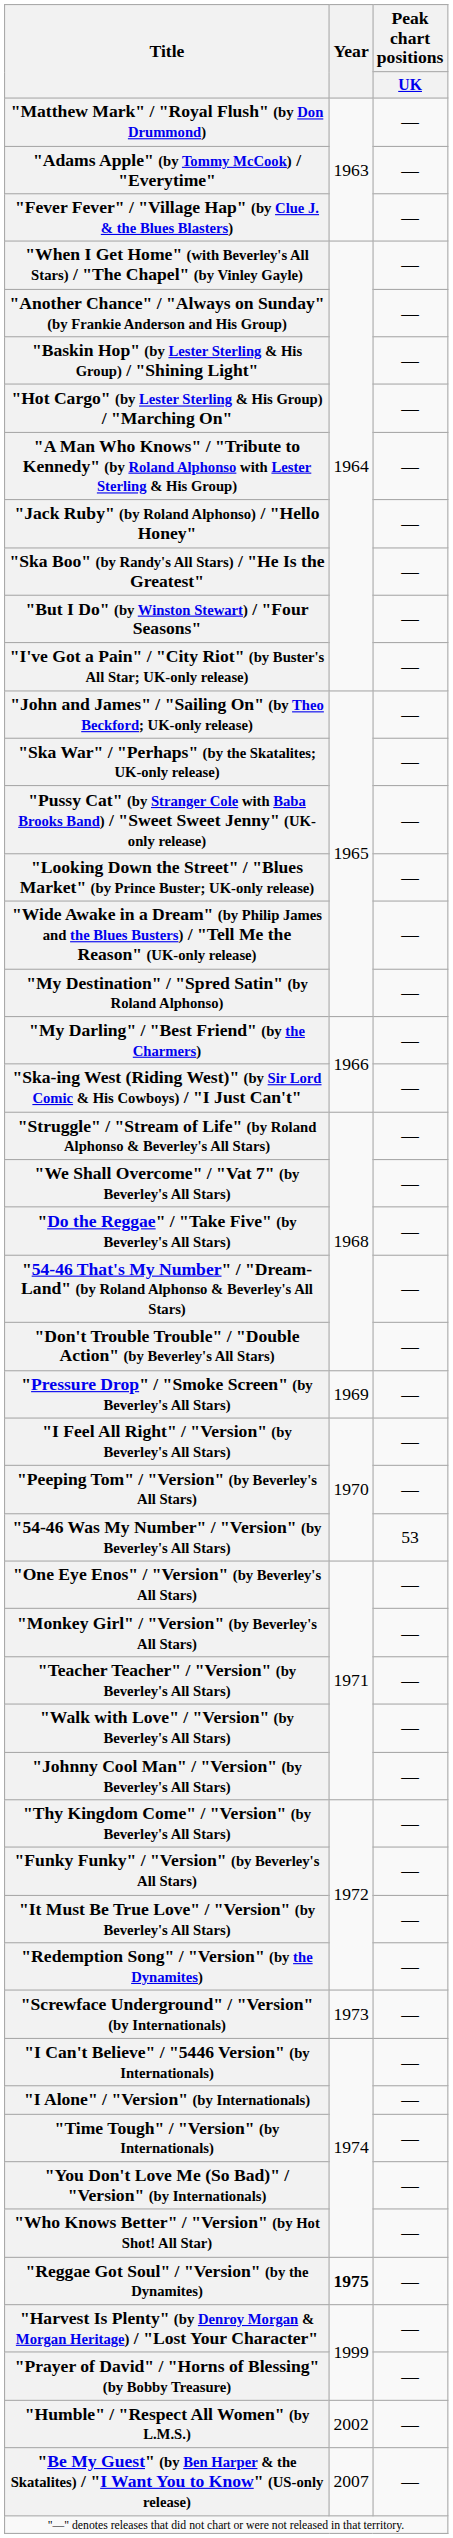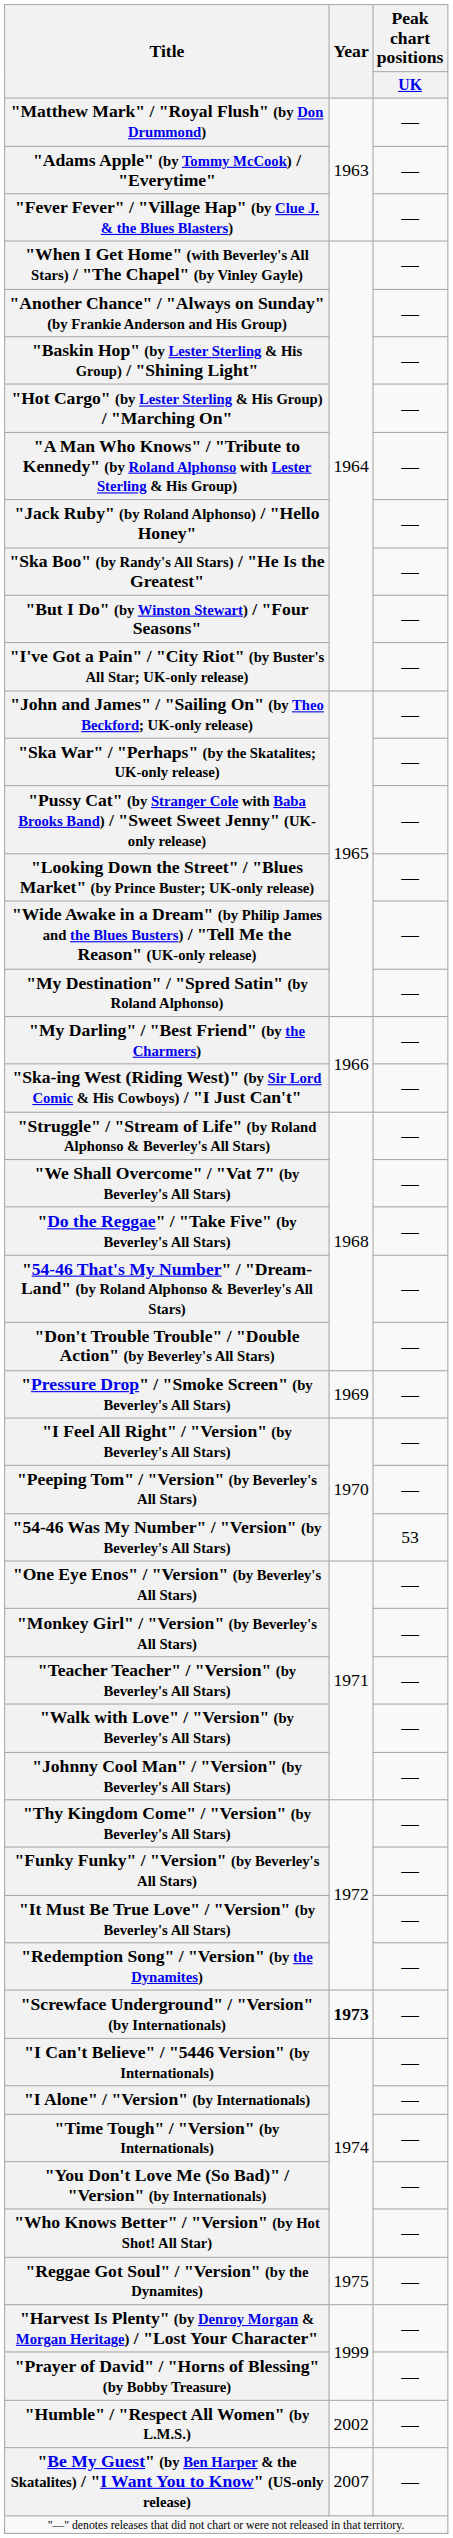"Screwface Underground" / "Version" (by Internationals) | Year: normal -> bold
"Reggae Got Soul" / "Version" (by the Dynamites) | Year: bold -> normal
